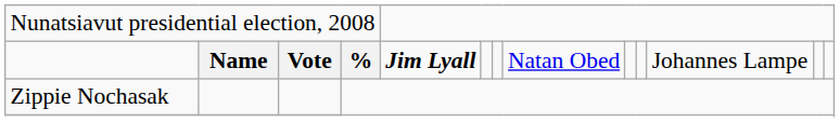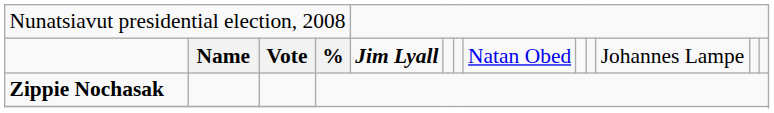Zippie Nochasak | column 1: normal -> bold
